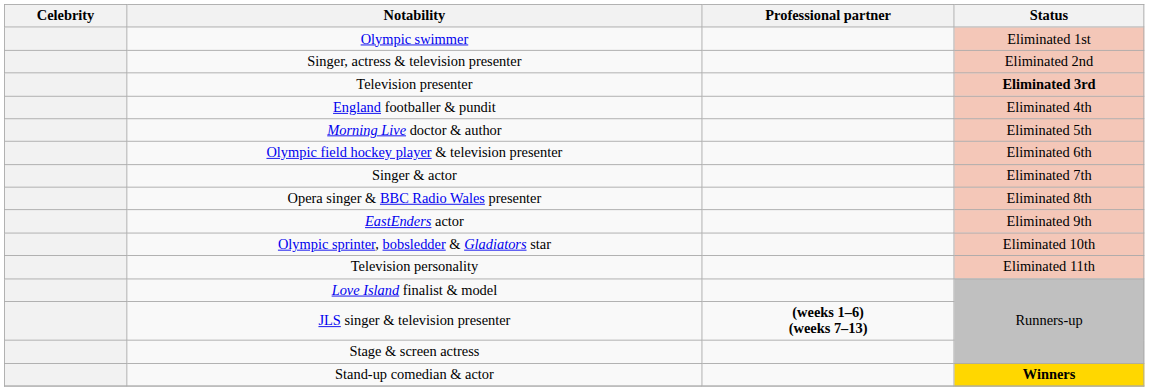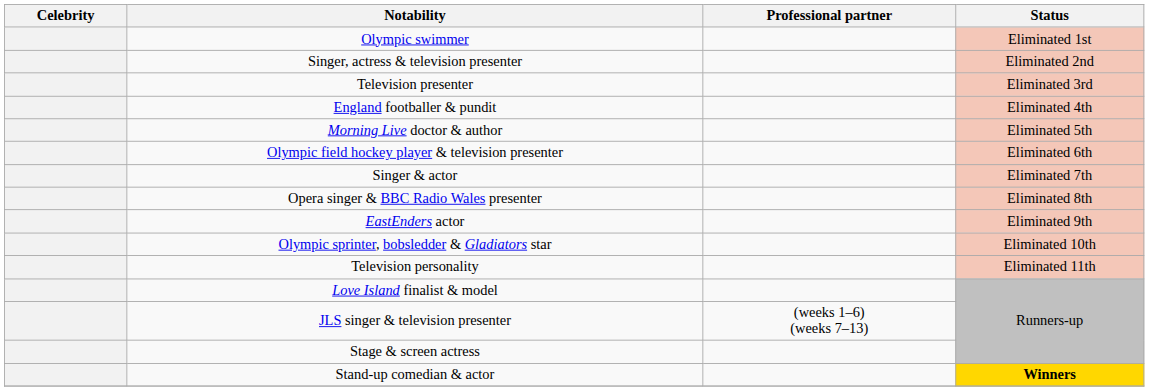Television presenter | Status: bold -> normal
JLS singer & television presenter | Professional partner: bold -> normal
